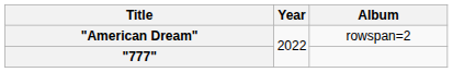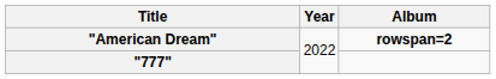"American Dream" | Album: normal -> bold
